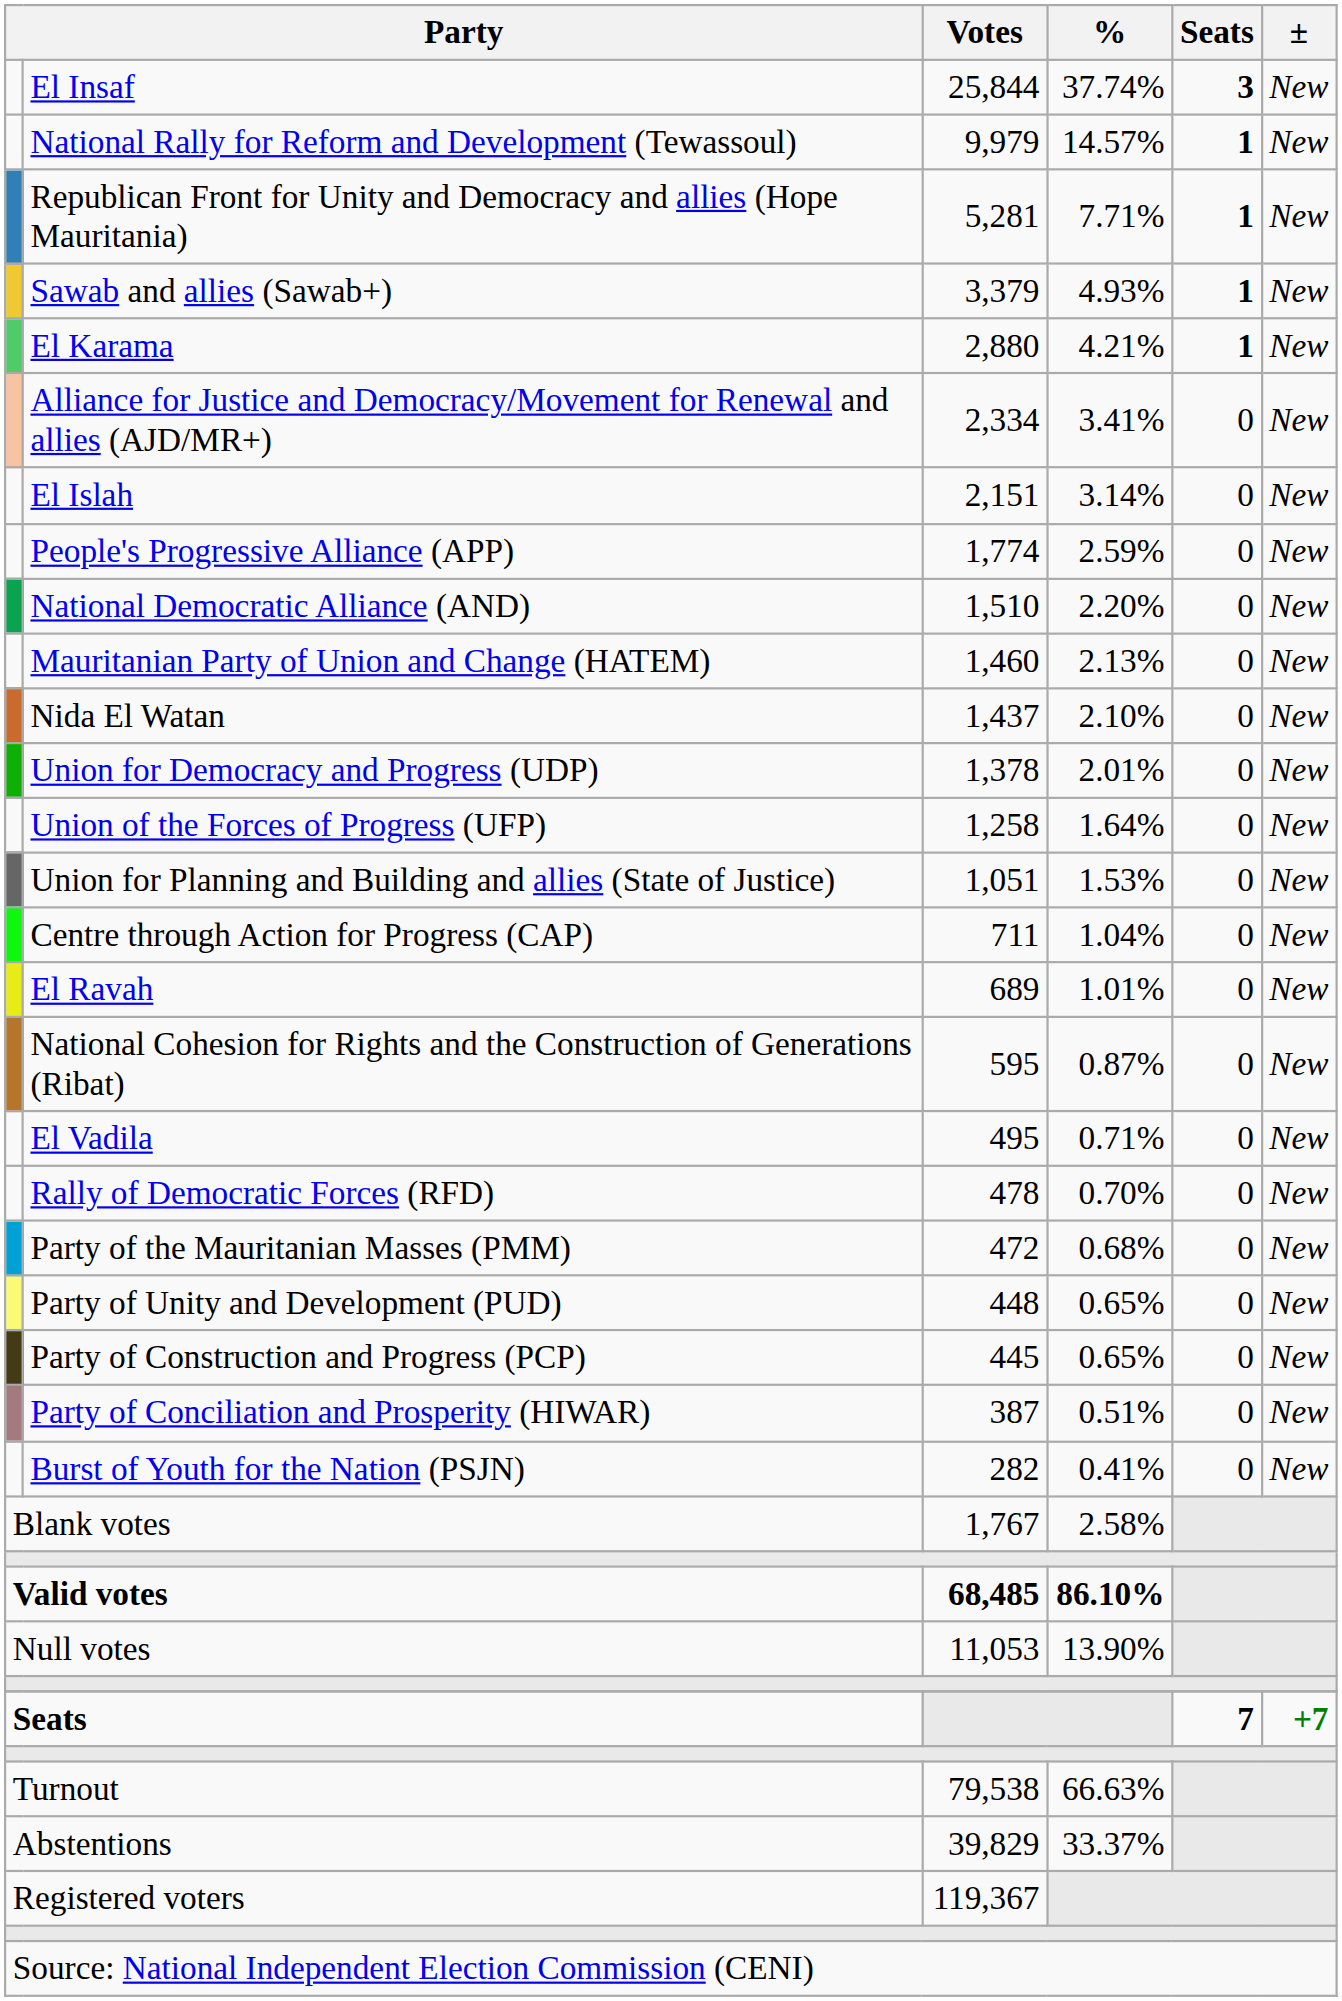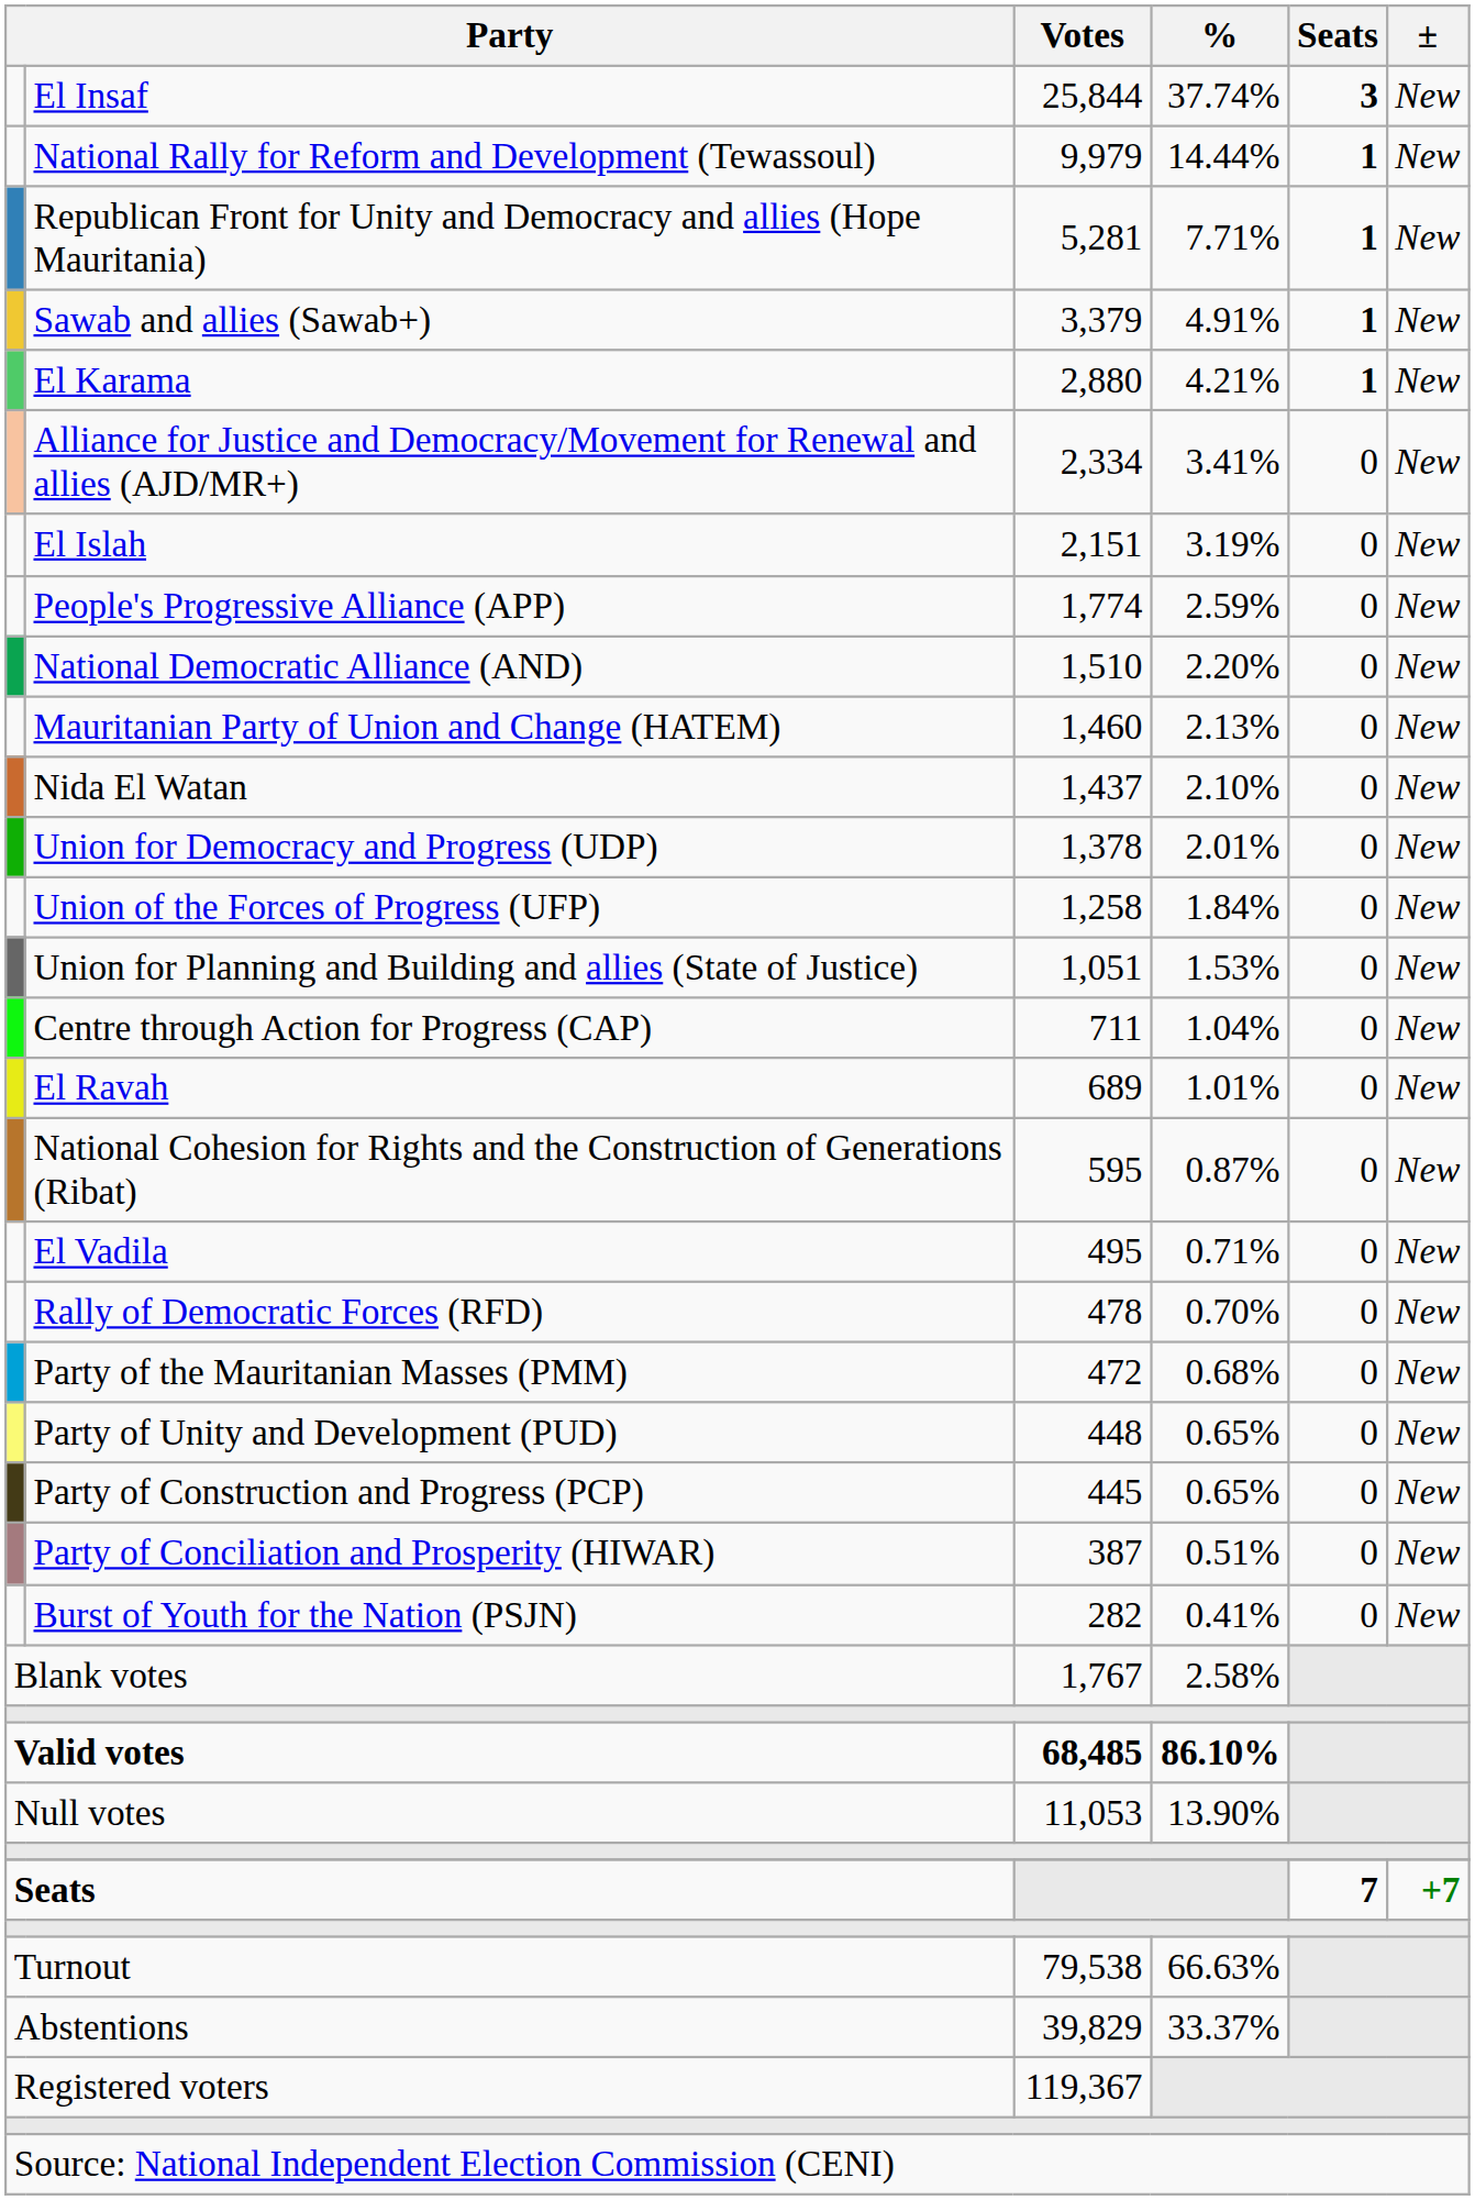National Rally for Reform and Development (Tewassoul) | %: 14.57% -> 14.44%
Sawab and allies (Sawab+) | %: 4.93% -> 4.91%
El Islah | %: 3.14% -> 3.19%
Union of the Forces of Progress (UFP) | %: 1.64% -> 1.84%
